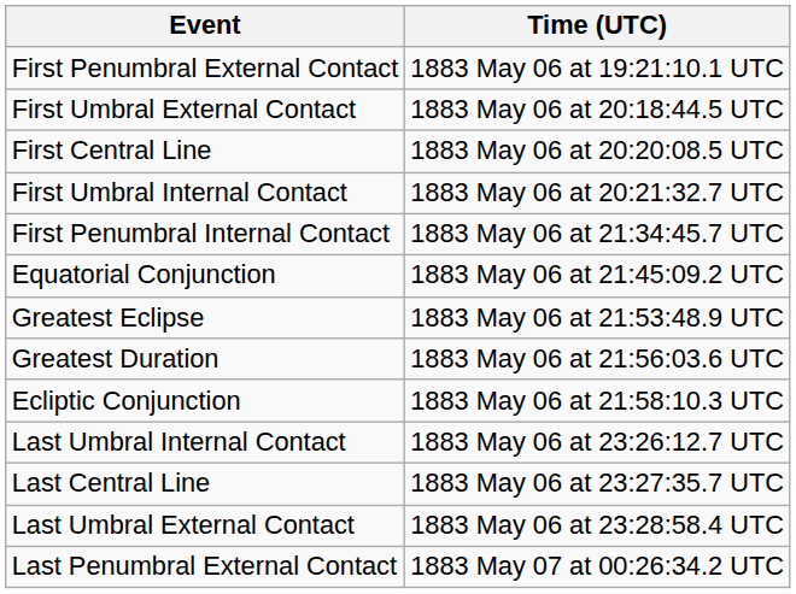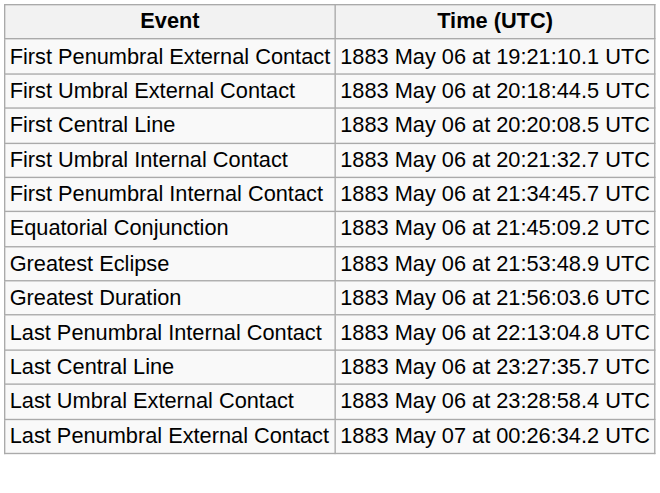- row: Ecliptic Conjunction | 1883 May 06 at 21:58:10.3 UTC
+ row: Last Penumbral Internal Contact | 1883 May 06 at 22:13:04.8 UTC
- row: Last Umbral Internal Contact | 1883 May 06 at 23:26:12.7 UTC
